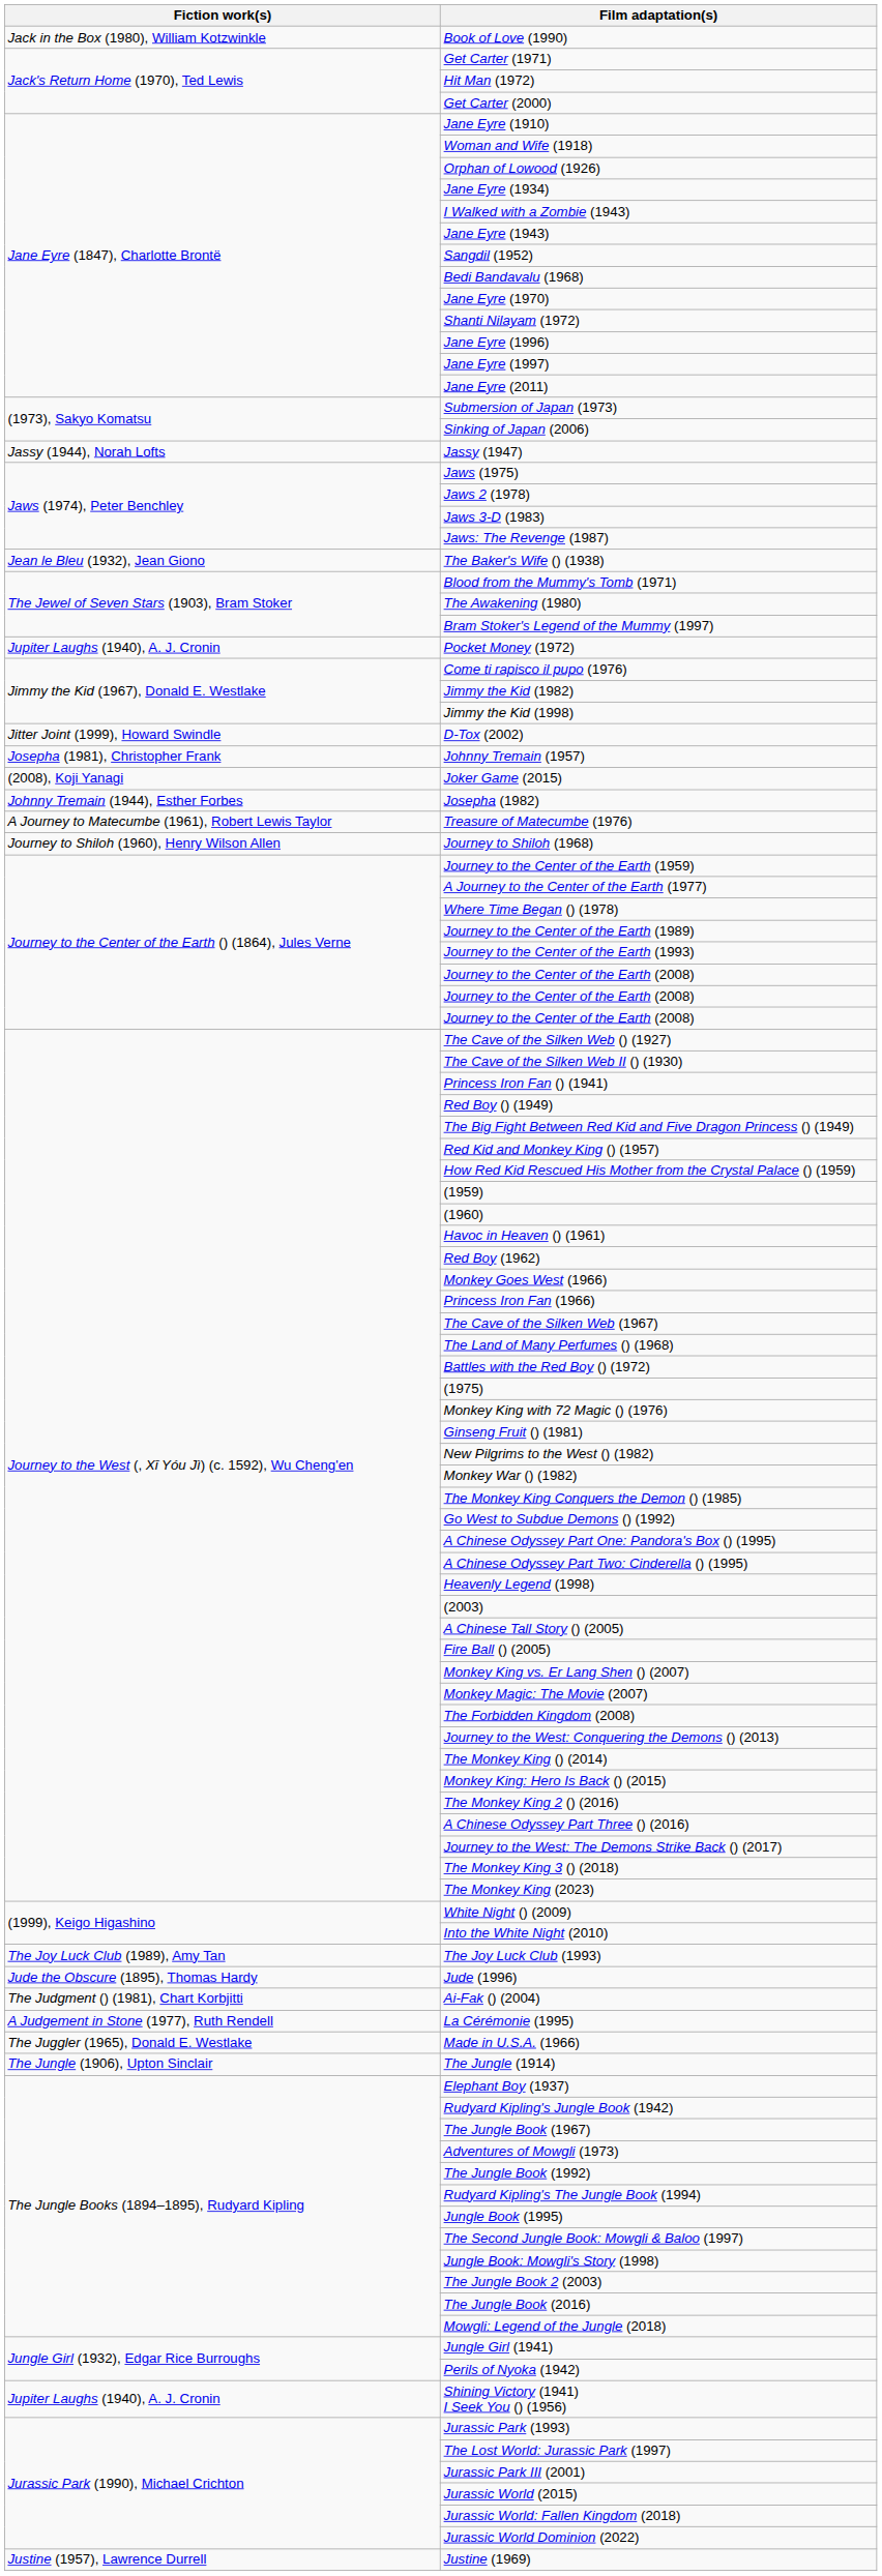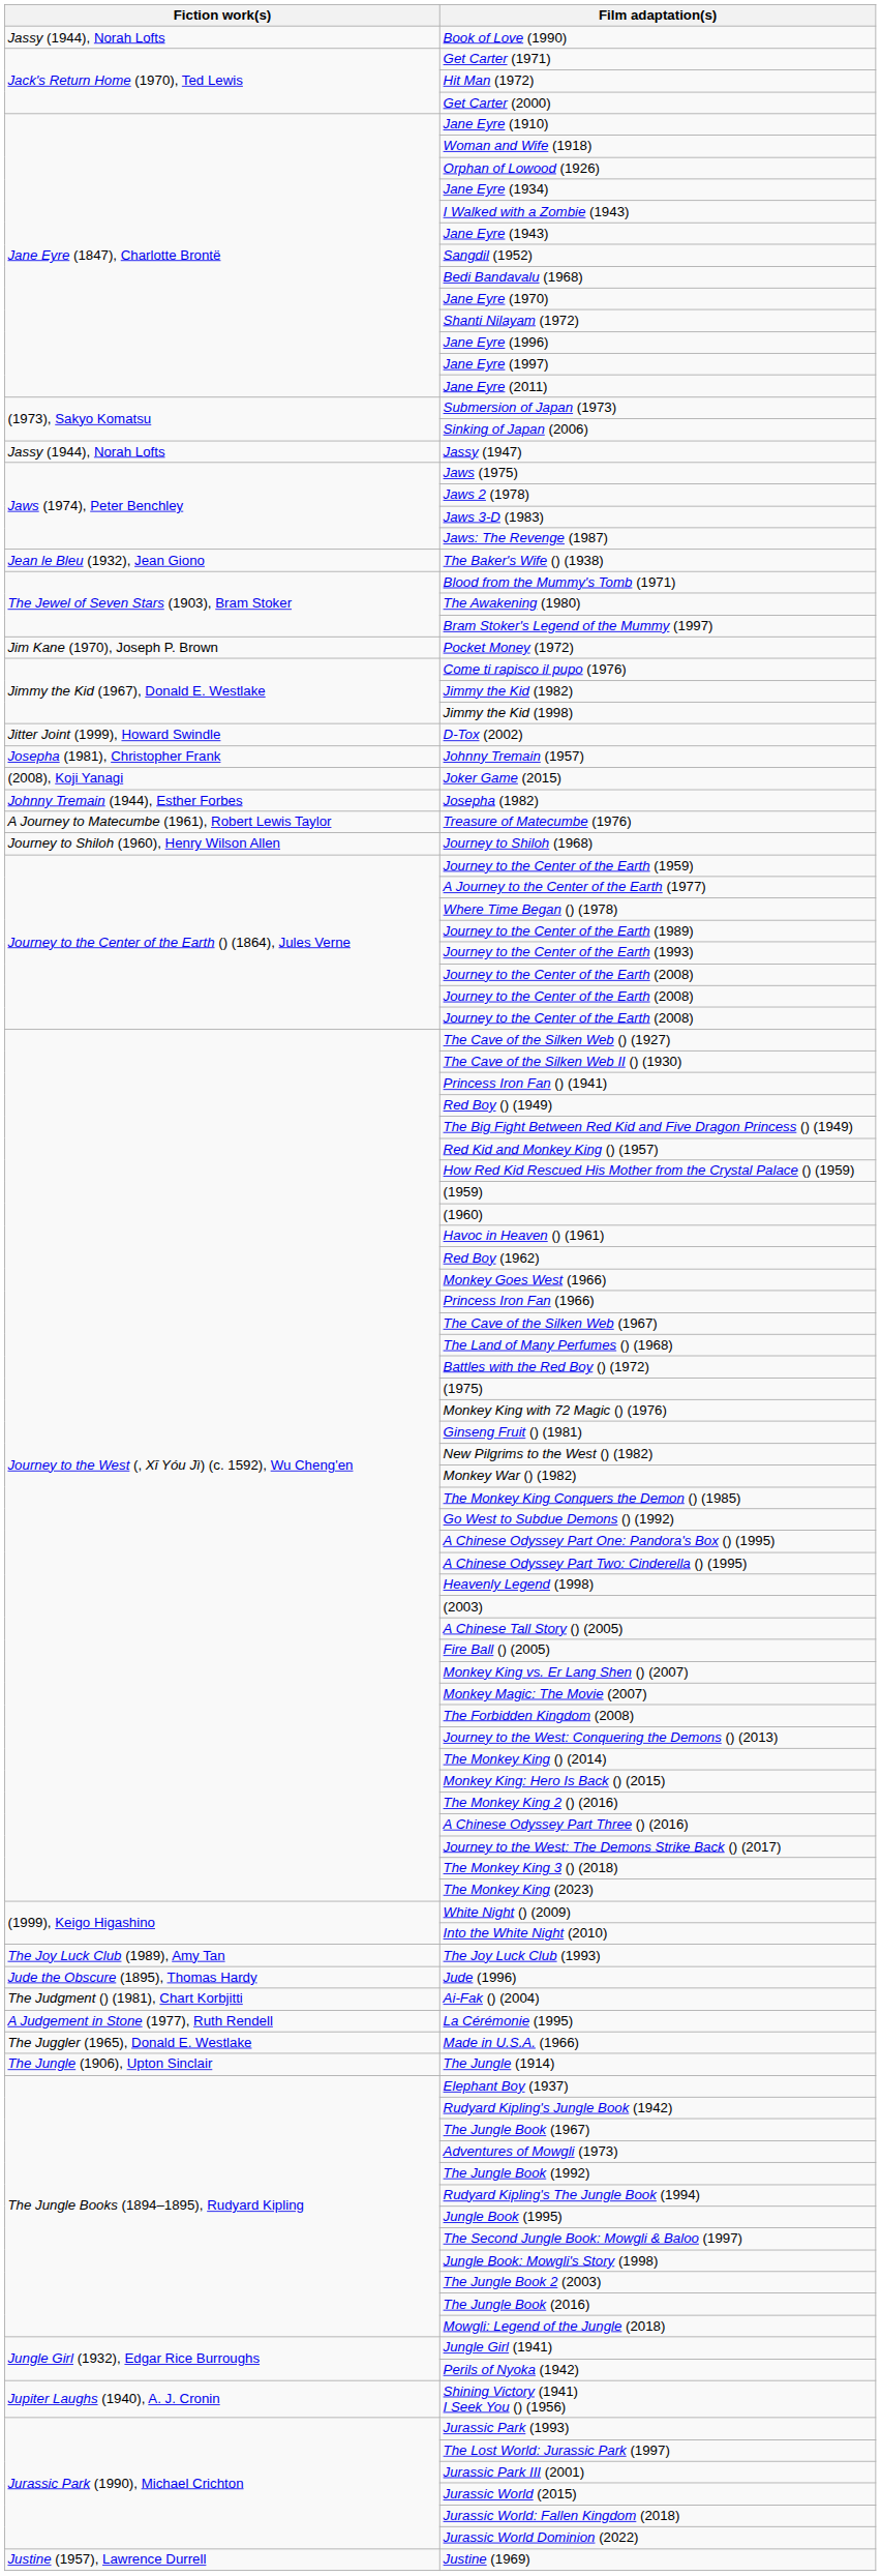row 2 | Fiction work(s): Jack in the Box (1980), William Kotzwinkle -> Jassy (1944), Norah Lofts
row 30 | Fiction work(s): Jupiter Laughs (1940), A. J. Cronin -> Jim Kane (1970), Joseph P. Brown
